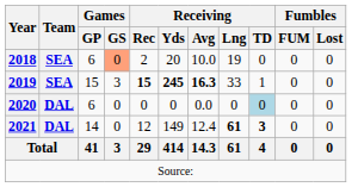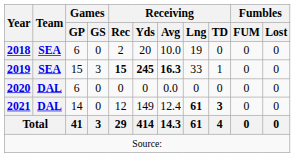2018 | Games / GS: lightsalmon background -> no background
2020 | Receiving / TD: lightblue background -> no background
